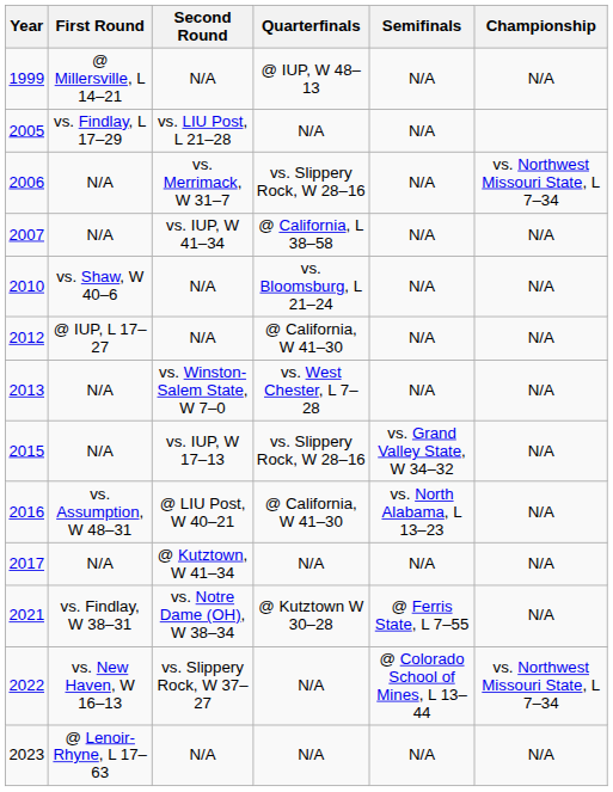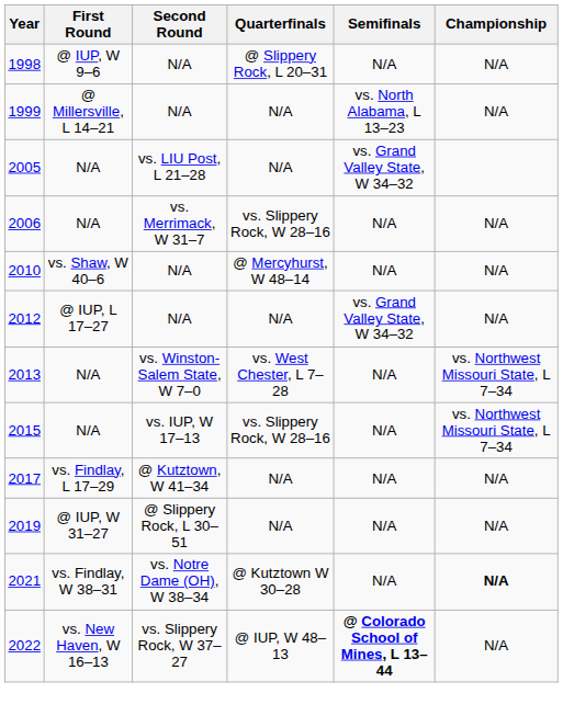+ row: 1998 | @ IUP, W 9–6 | N/A | @ Slippery Rock, L 20–31 | N/A | N/A
1999 | Quarterfinals: @ IUP, W 48–13 -> N/A
1999 | Semifinals: N/A -> vs. North Alabama, L 13–23
2005 | First Round: vs. Findlay, L 17–29 -> N/A
2005 | Semifinals: N/A -> vs. Grand Valley State, W 34–32
2006 | Championship: vs. Northwest Missouri State, L 7–34 -> N/A
- row: 2007 | N/A | vs. IUP, W 41–34 | @ California, L 38–58 | N/A | N/A
2010 | Quarterfinals: vs. Bloomsburg, L 21–24 -> @ Mercyhurst, W 48–14
2012 | Quarterfinals: @ California, W 41–30 -> N/A
2012 | Semifinals: N/A -> vs. Grand Valley State, W 34–32
2013 | Championship: N/A -> vs. Northwest Missouri State, L 7–34
2015 | Semifinals: vs. Grand Valley State, W 34–32 -> N/A
2015 | Championship: N/A -> vs. Northwest Missouri State, L 7–34
- row: 2016 | vs. Assumption, W 48–31 | @ LIU Post, W 40–21 | @ California, W 41–30 | vs. North Alabama, L 13–23 | N/A
2017 | First Round: N/A -> vs. Findlay, L 17–29
+ row: 2019 | @ IUP, W 31–27 | @ Slippery Rock, L 30–51 | N/A | N/A | N/A
2021 | Semifinals: @ Ferris State, L 7–55 -> N/A
2021 | Championship: normal -> bold
2022 | Quarterfinals: N/A -> @ IUP, W 48–13
2022 | Semifinals: normal -> bold
2022 | Championship: vs. Northwest Missouri State, L 7–34 -> N/A
- row: 2023 | @ Lenoir-Rhyne, L 17–63 | N/A | N/A | N/A | N/A
